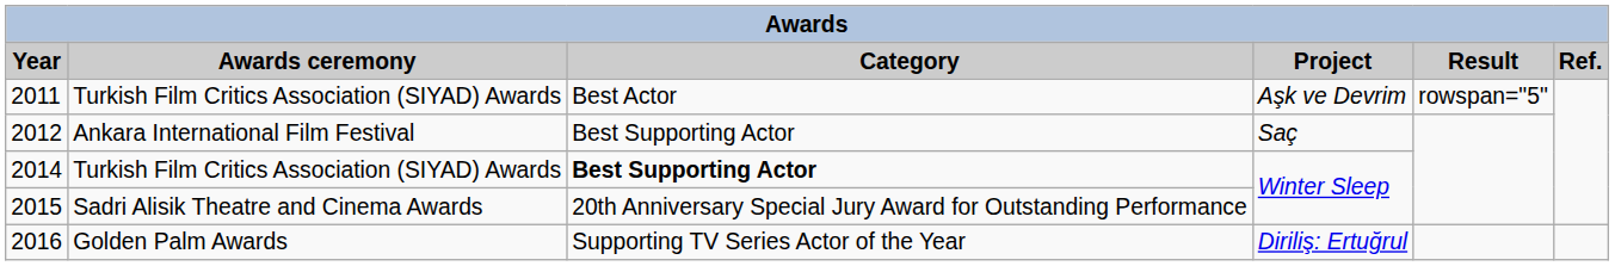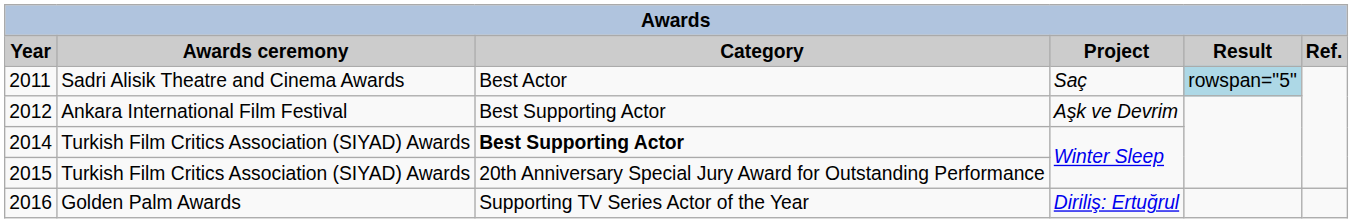2011 | Awards ceremony: Turkish Film Critics Association (SIYAD) Awards -> Sadri Alisik Theatre and Cinema Awards
2011 | Project: Aşk ve Devrim -> Saç
2011 | Result: no background -> lightblue background
2012 | Project: Saç -> Aşk ve Devrim
2015 | Awards ceremony: Sadri Alisik Theatre and Cinema Awards -> Turkish Film Critics Association (SIYAD) Awards
